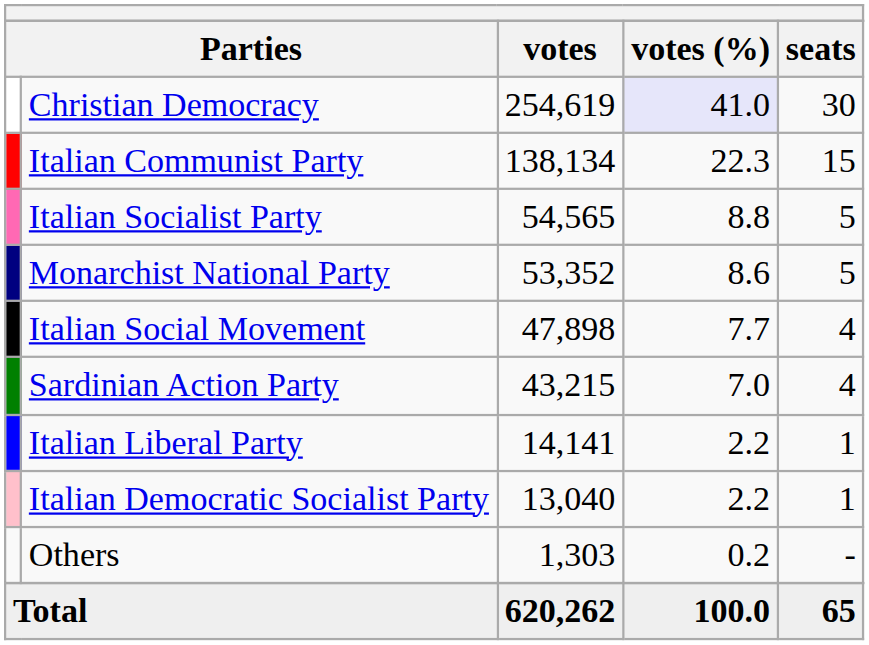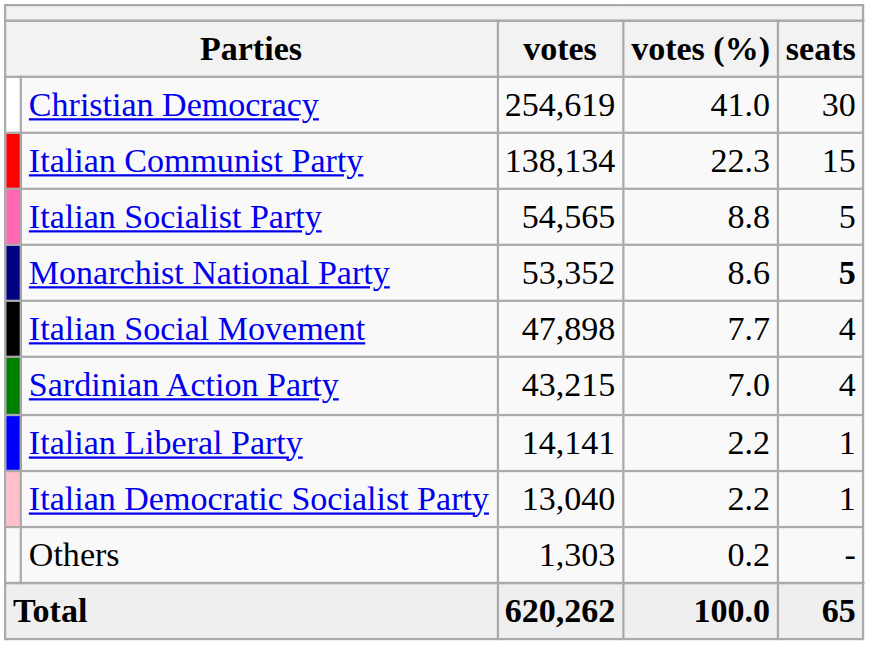Christian Democracy | votes (%): lavender background -> no background
Monarchist National Party | seats: normal -> bold
